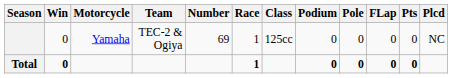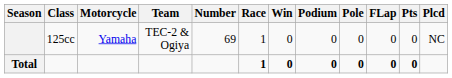columns swapped: Class <-> Win
